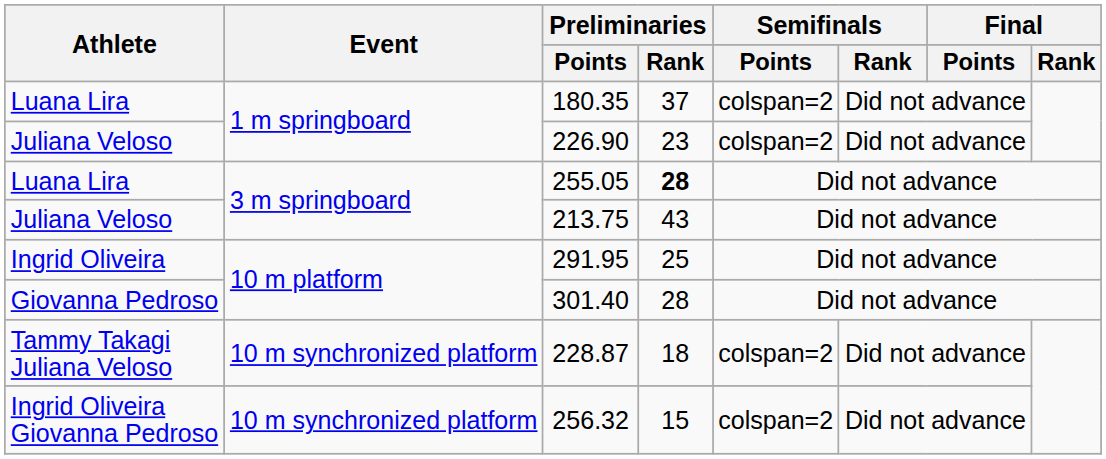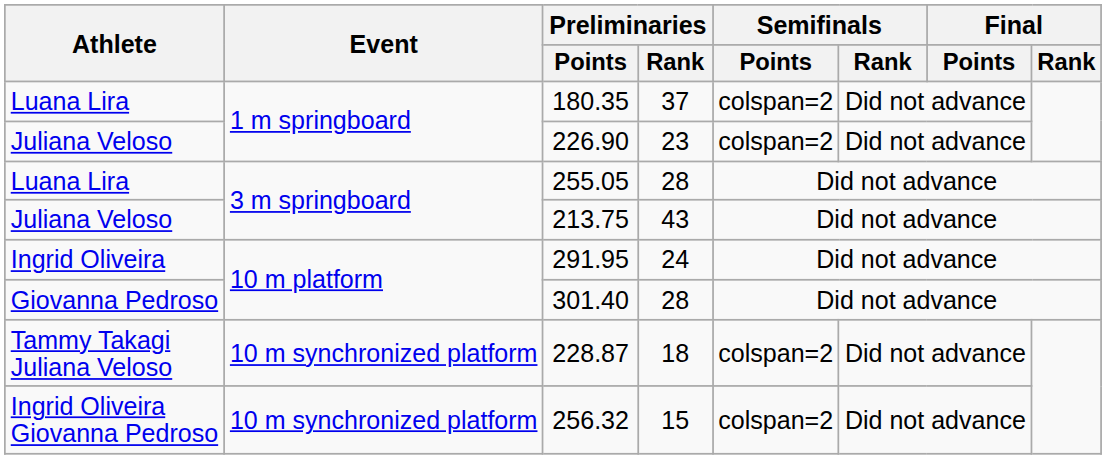255.05 | Preliminaries / Rank: bold -> normal
291.95 | Preliminaries / Rank: 25 -> 24
